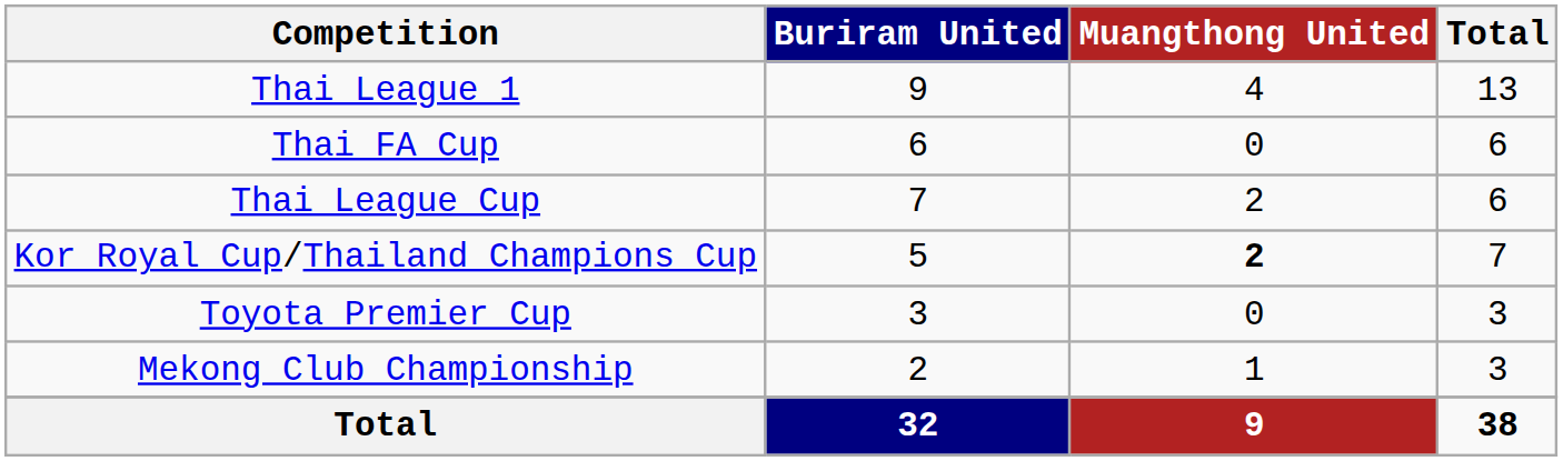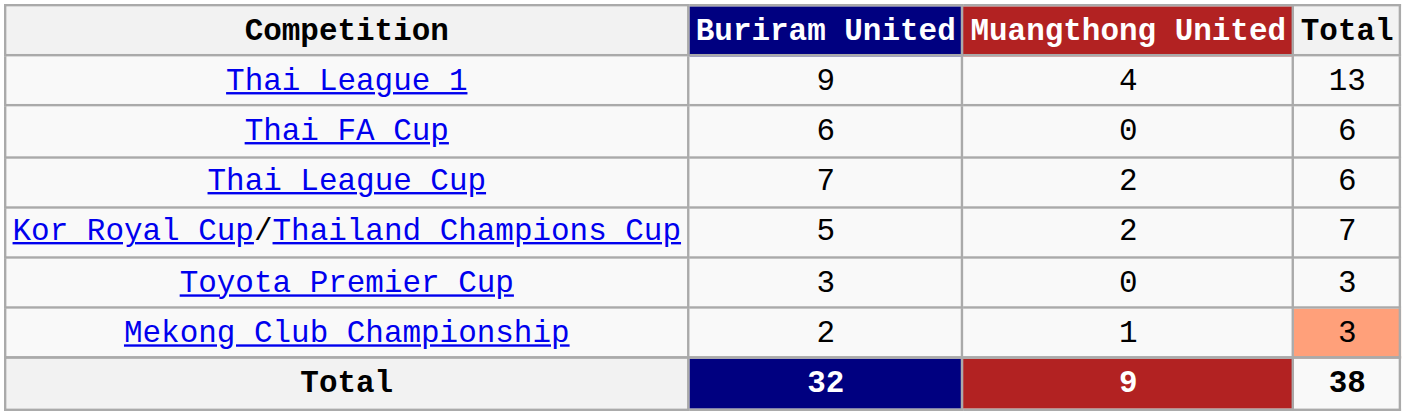Kor Royal Cup/Thailand Champions Cup | Muangthong United: bold -> normal
Mekong Club Championship | Total: no background -> lightsalmon background
